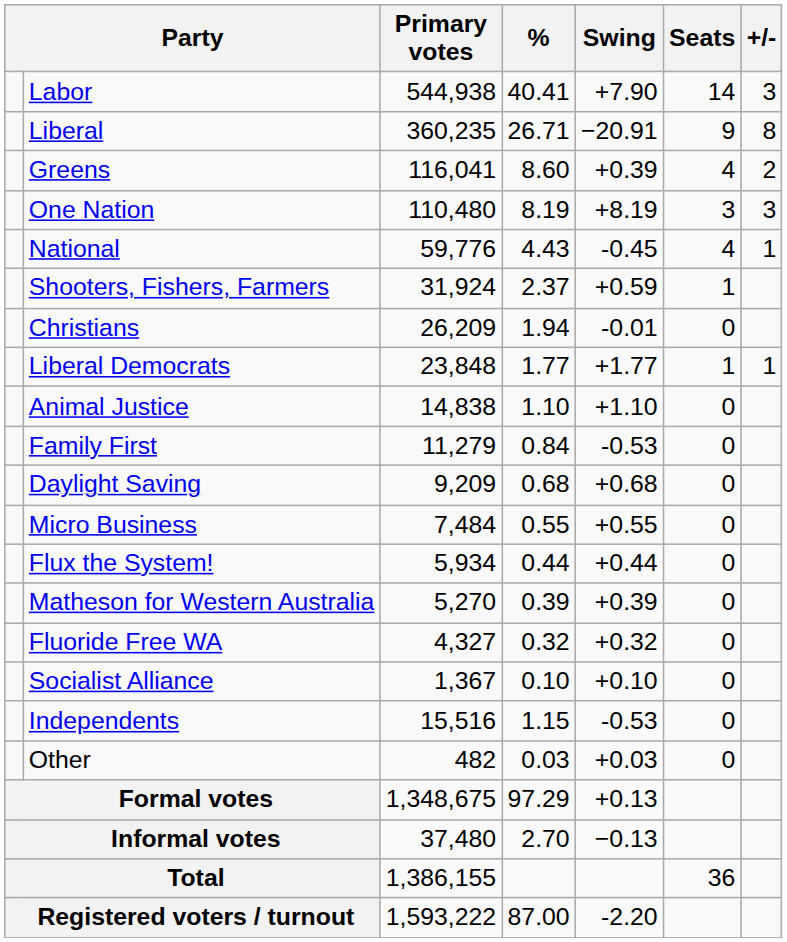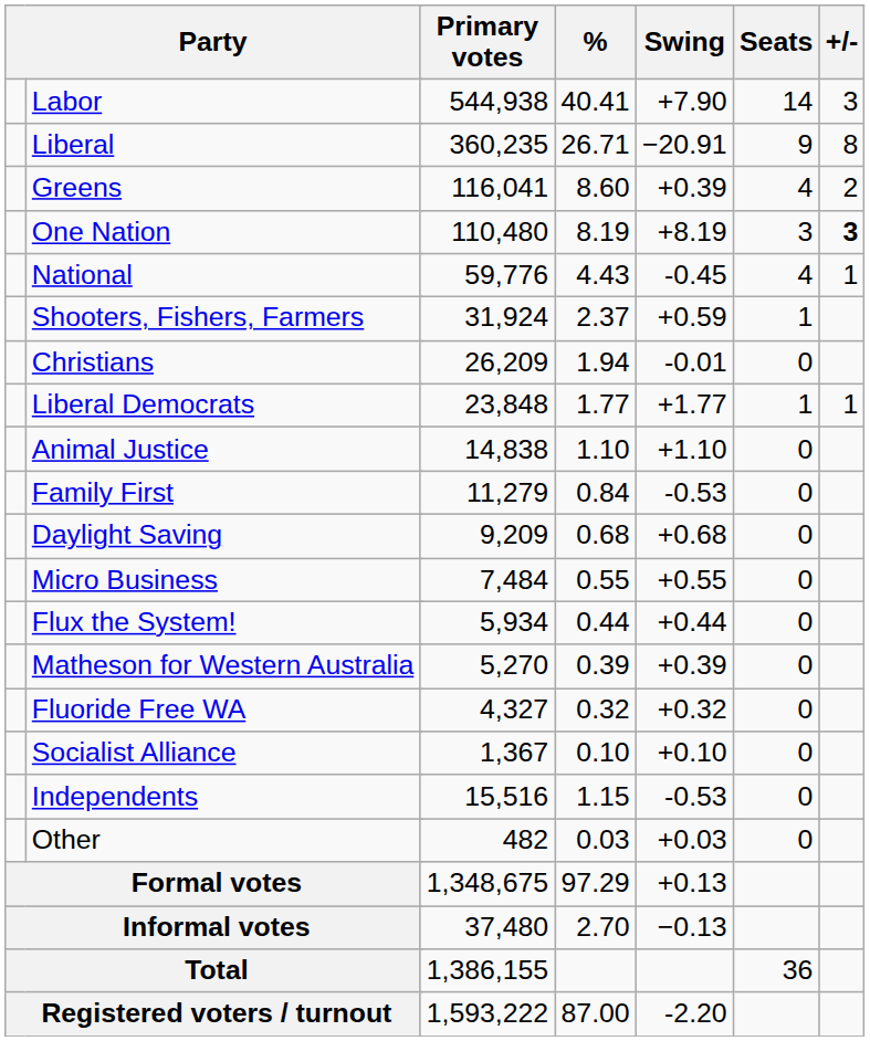One Nation | +/-: normal -> bold
